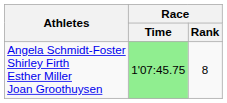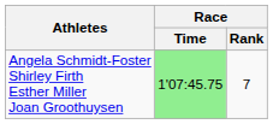row 3 | Race / Rank: 8 -> 7
